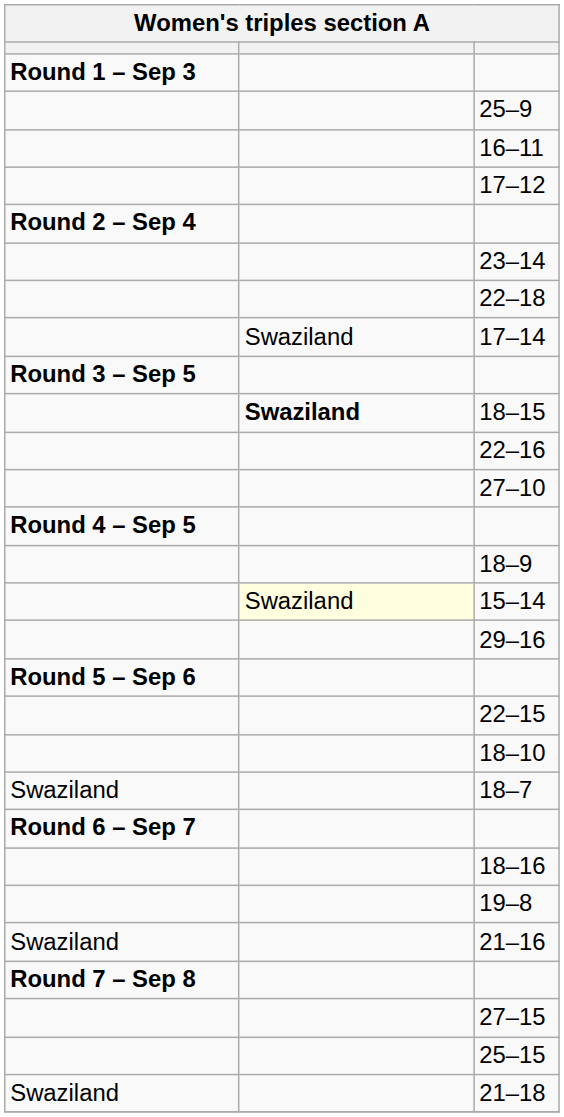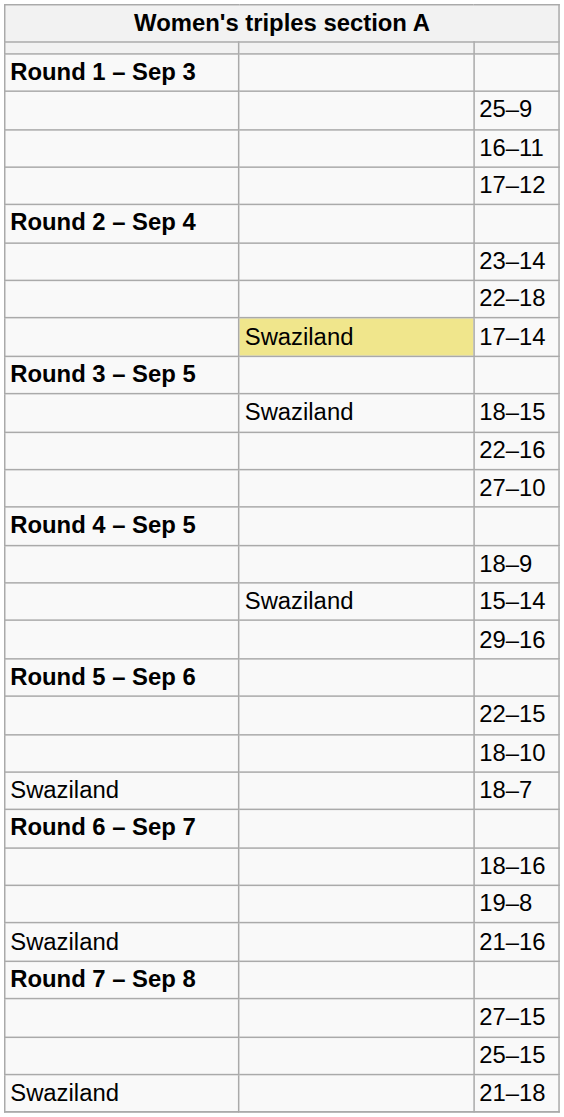17–14 | column 2: no background -> khaki background
18–15 | column 2: bold -> normal
15–14 | column 2: lightyellow background -> no background
